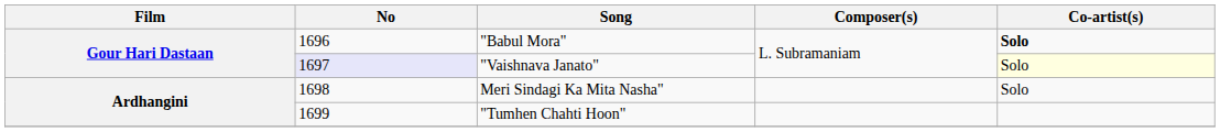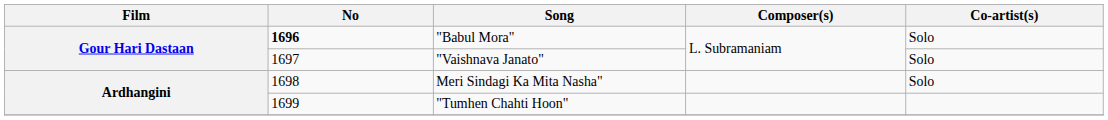"Babul Mora" | No: normal -> bold
"Babul Mora" | Co-artist(s): bold -> normal
"Vaishnava Janato" | No: lavender background -> no background
"Vaishnava Janato" | Co-artist(s): lightyellow background -> no background
